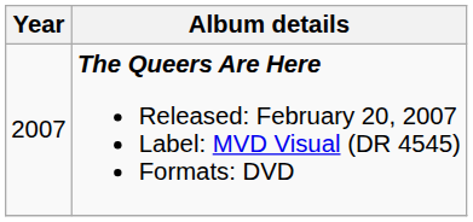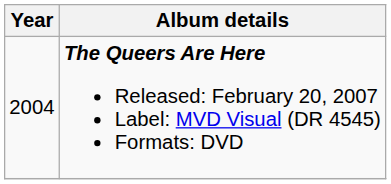row 2 | Year: 2007 -> 2004
